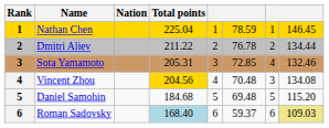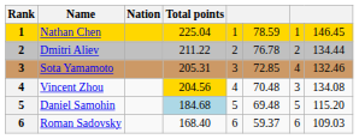Daniel Samohin | Total points: no background -> lightblue background
Roman Sadovsky | Total points: lightblue background -> no background
Roman Sadovsky | column 8: khaki background -> no background
